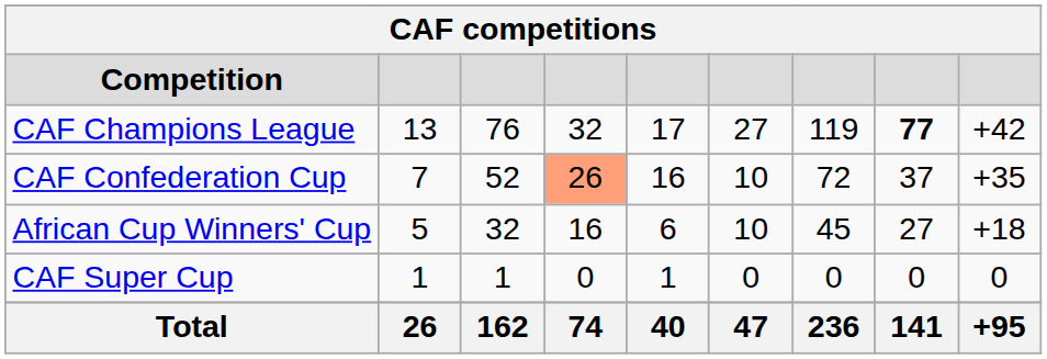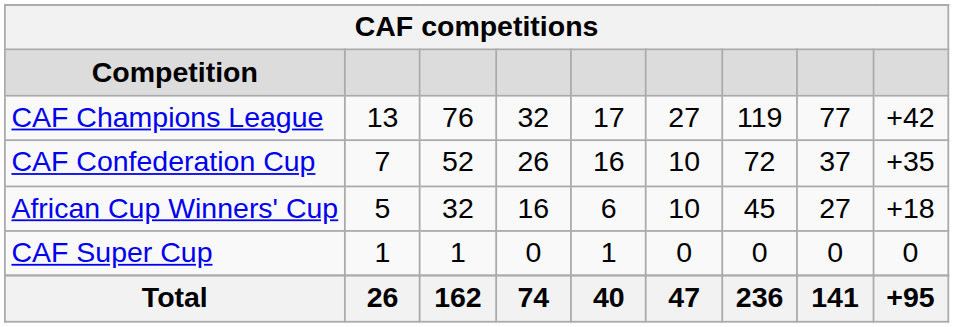CAF Champions League | column 8: bold -> normal
CAF Confederation Cup | column 4: lightsalmon background -> no background
